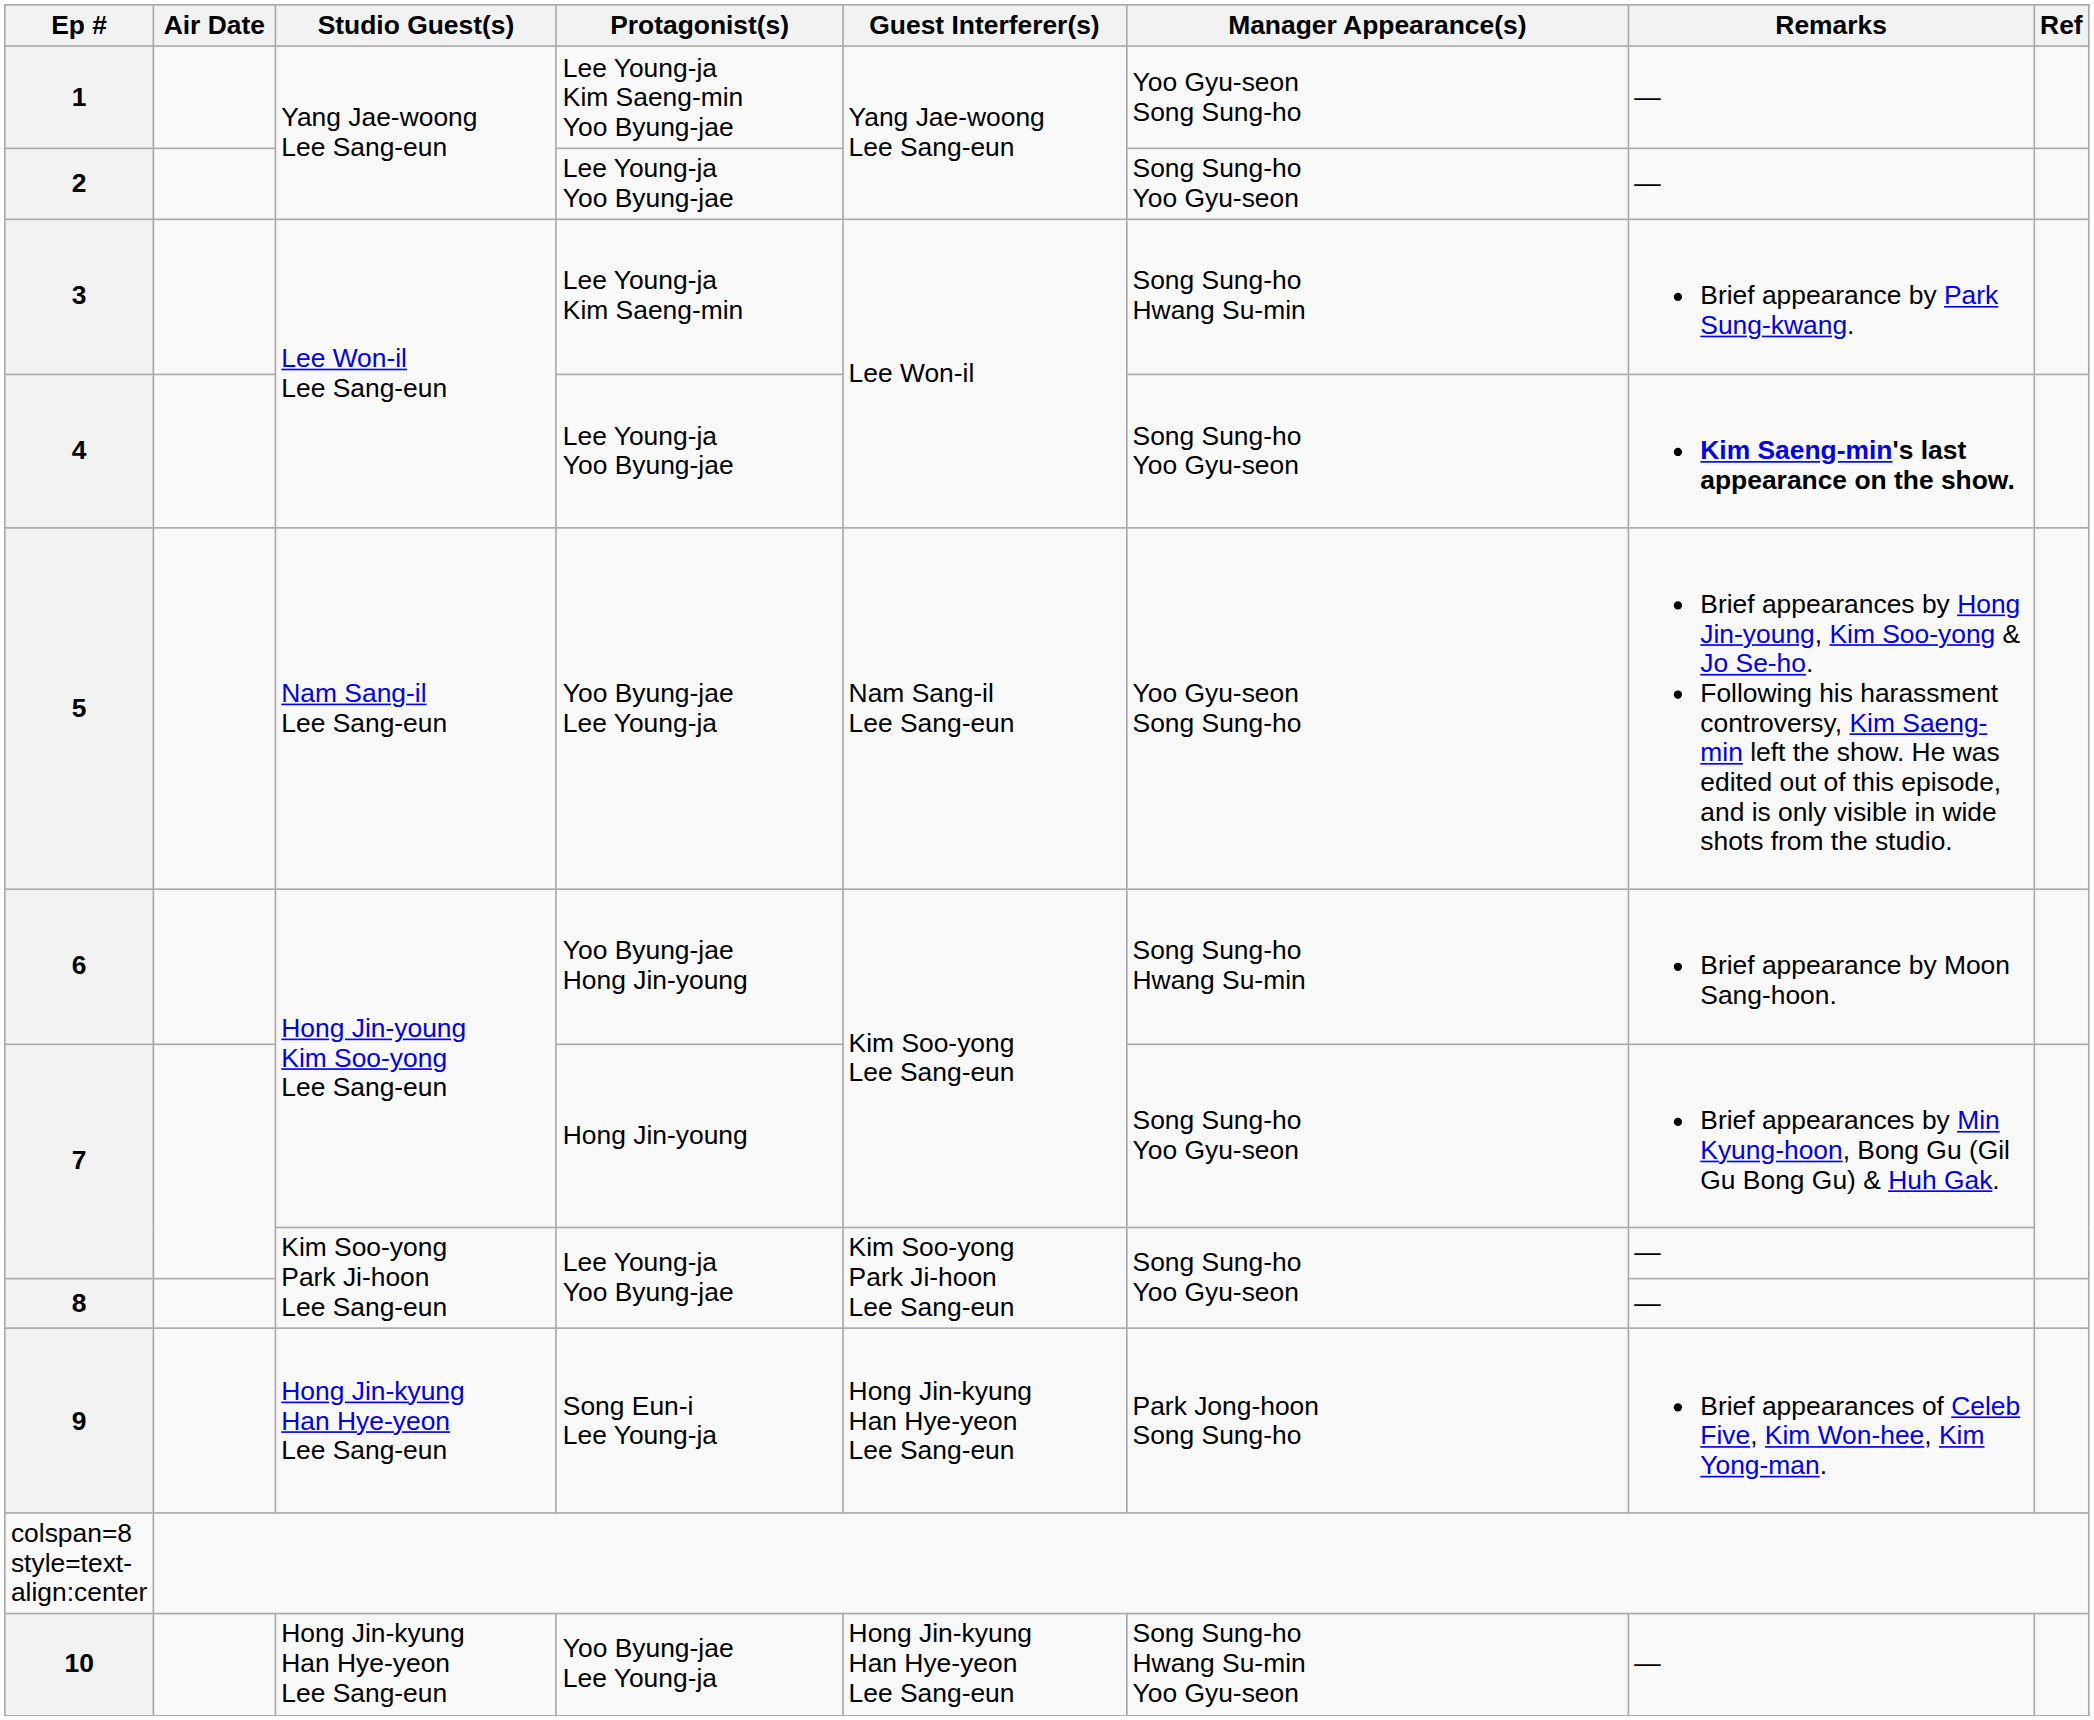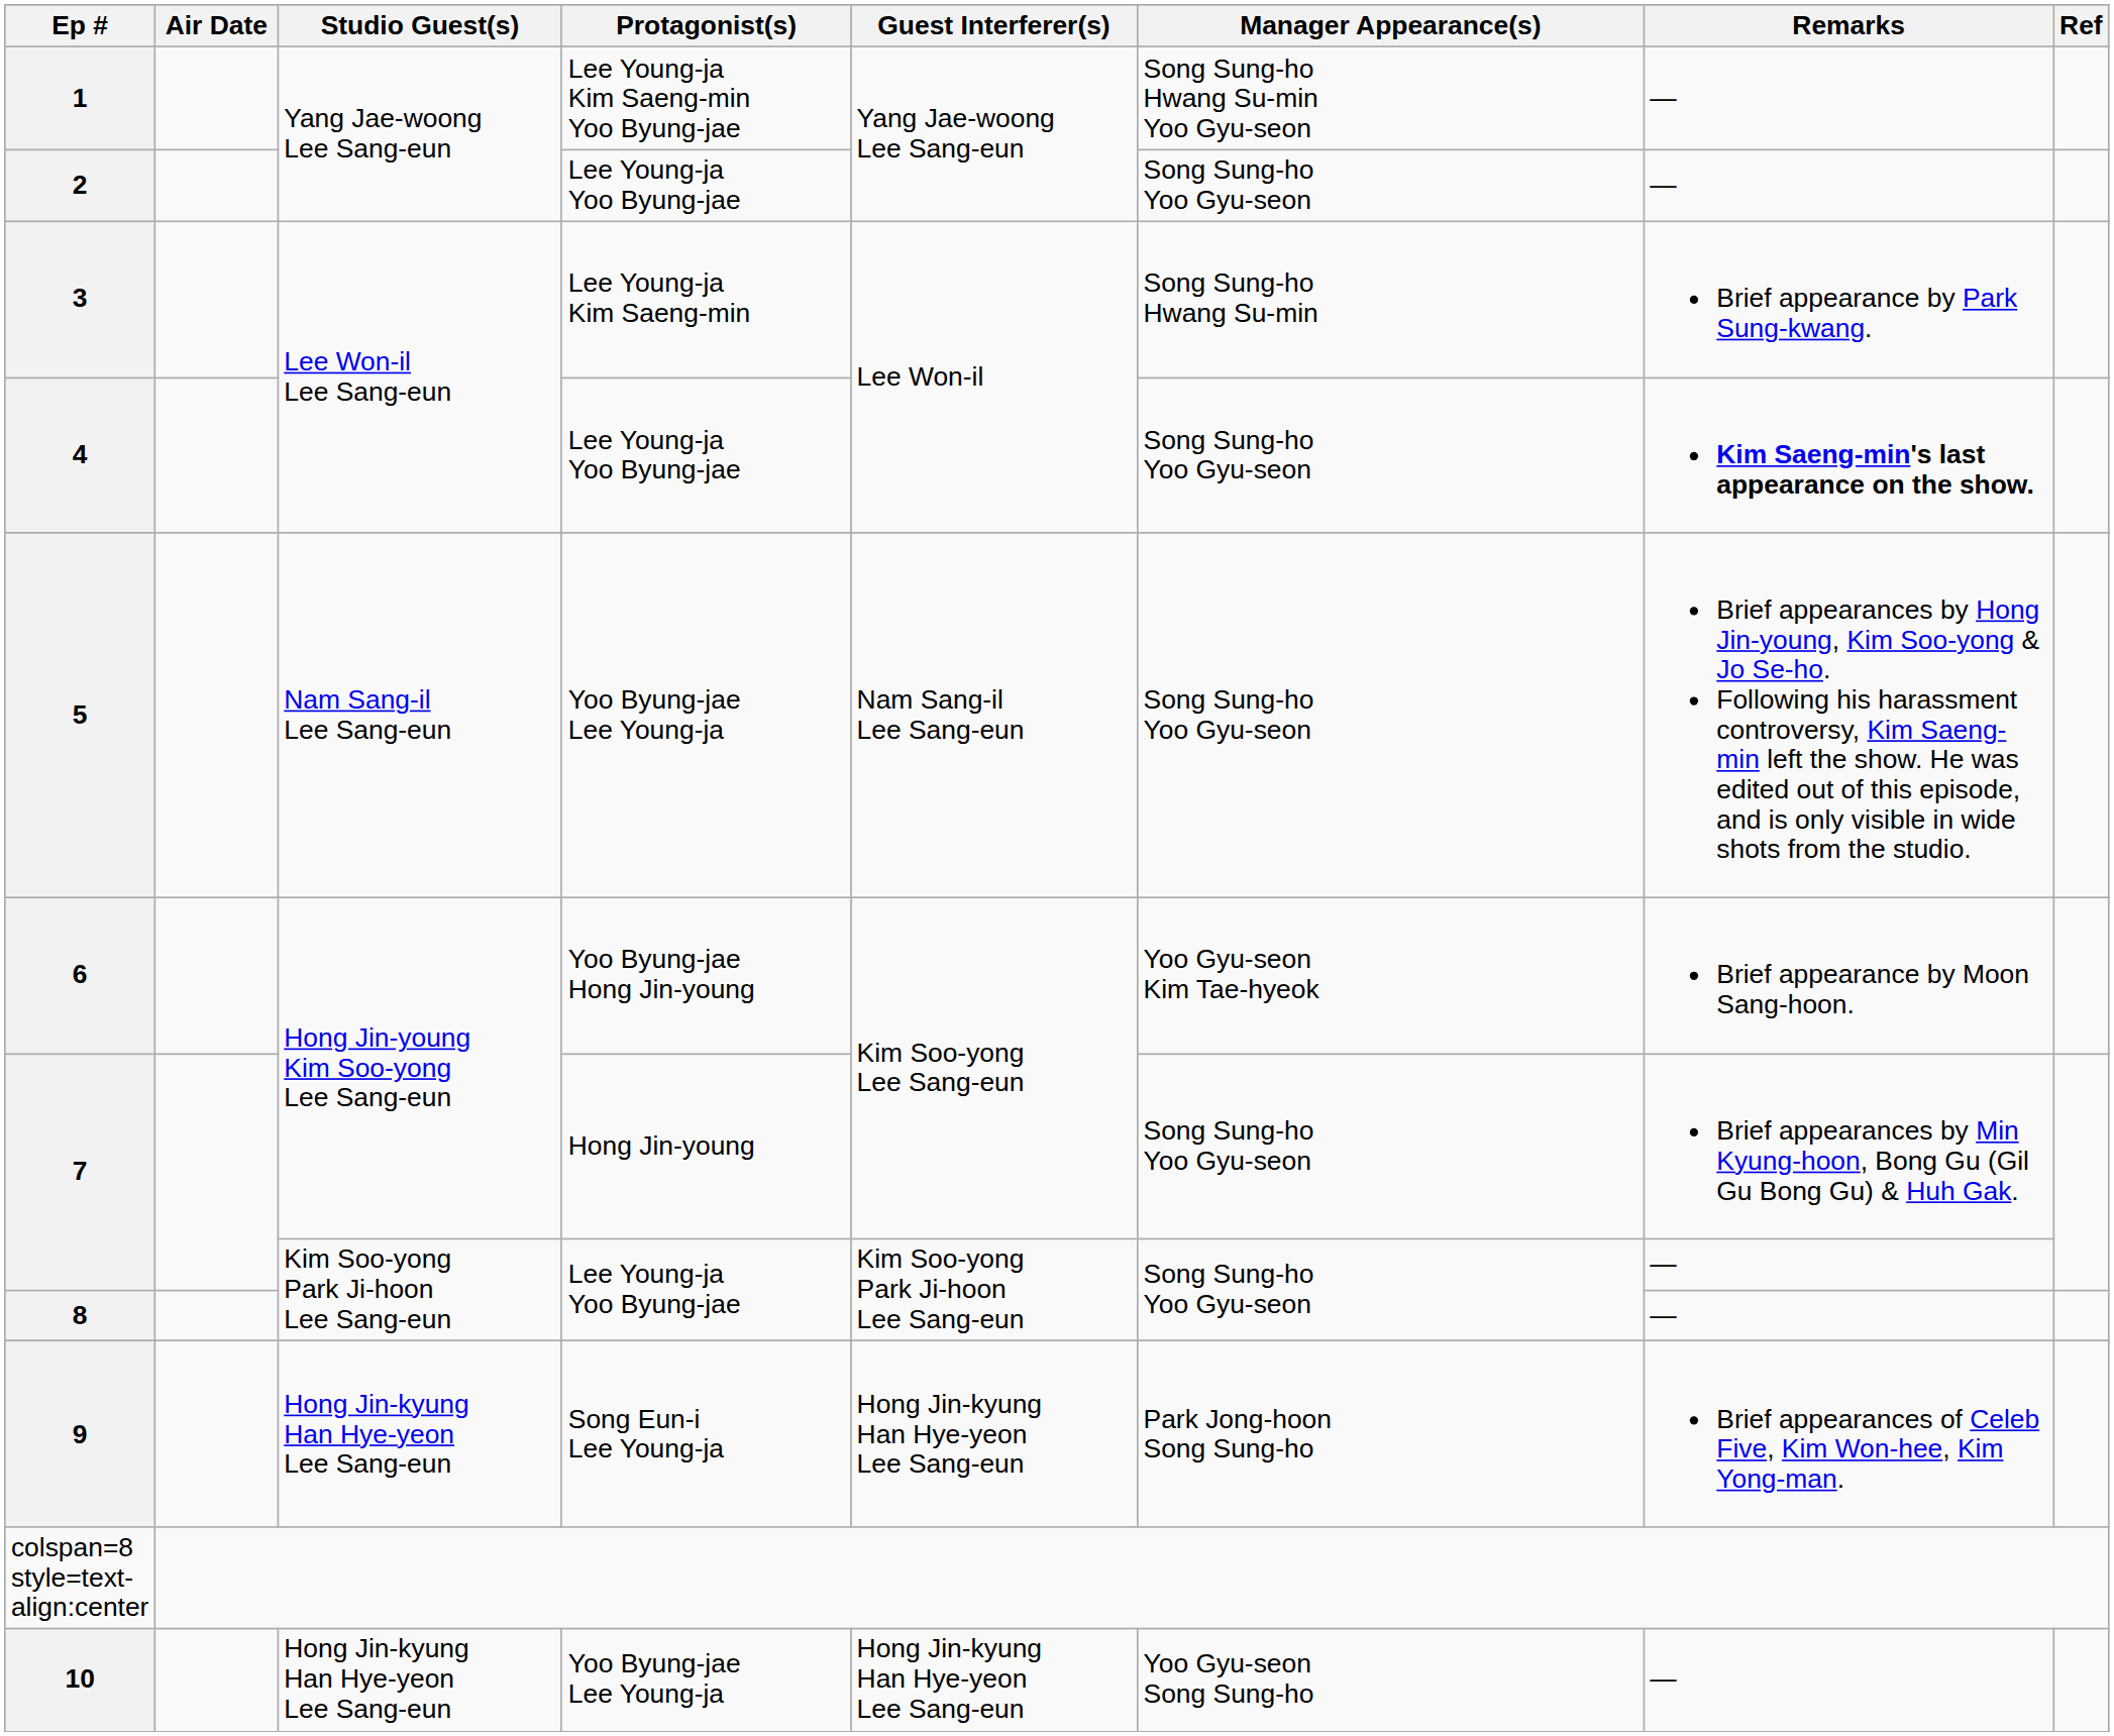1 | Manager Appearance(s): Yoo Gyu-seon Song Sung-ho -> Song Sung-ho Hwang Su-min Yoo Gyu-seon
5 | Manager Appearance(s): Yoo Gyu-seon Song Sung-ho -> Song Sung-ho Yoo Gyu-seon
6 | Manager Appearance(s): Song Sung-ho Hwang Su-min -> Yoo Gyu-seon Kim Tae-hyeok
10 | Manager Appearance(s): Song Sung-ho Hwang Su-min Yoo Gyu-seon -> Yoo Gyu-seon Song Sung-ho
